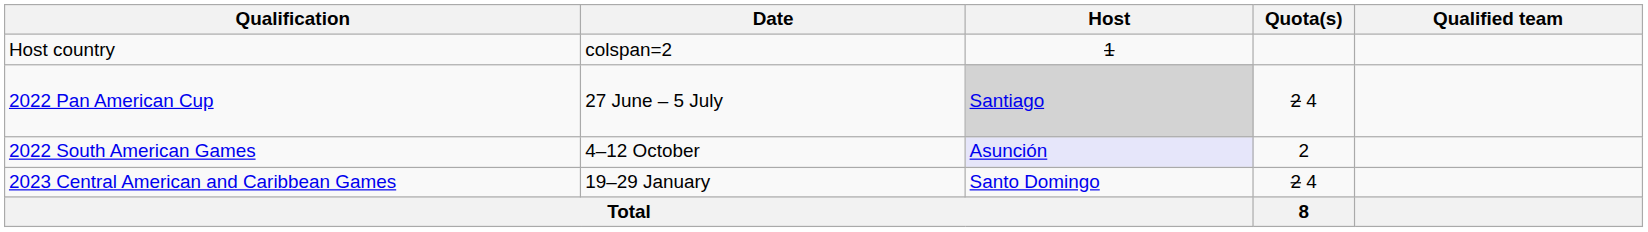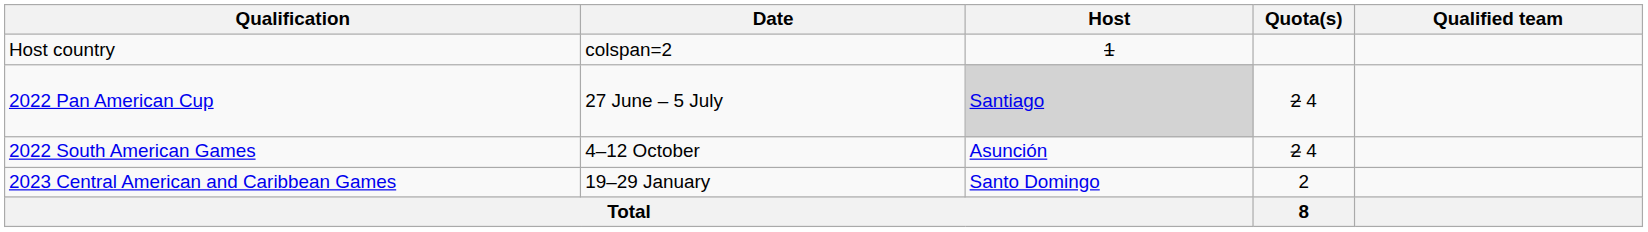2022 South American Games | Host: lavender background -> no background
2022 South American Games | Quota(s): 2 -> 2 4
2023 Central American and Caribbean Games | Quota(s): 2 4 -> 2
